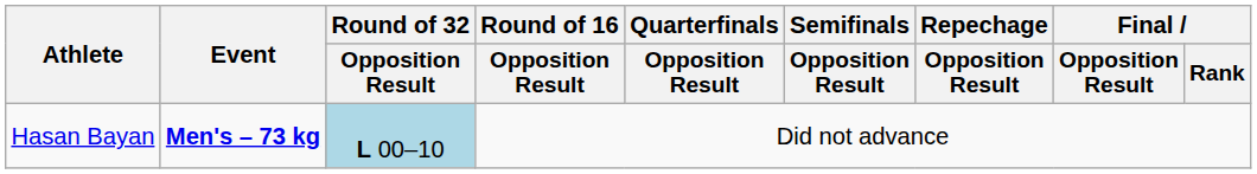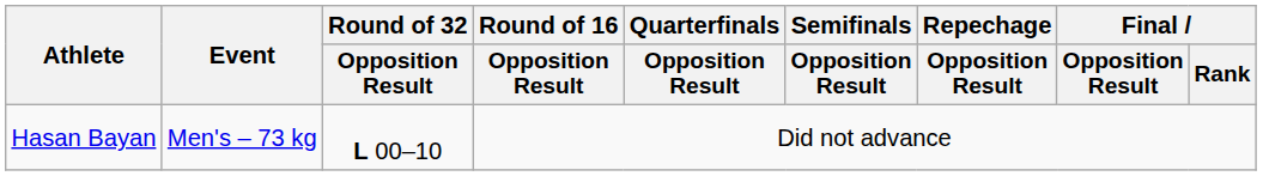Hasan Bayan | Event: bold -> normal
Hasan Bayan | Round of 32 / Opposition Result: lightblue background -> no background
